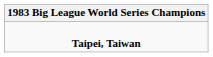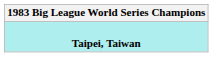row 2 | column 1: no background -> paleturquoise background
